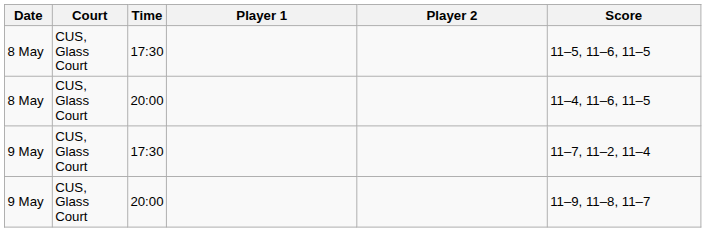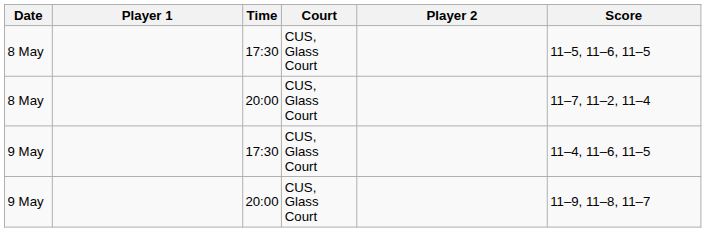columns swapped: Court <-> Player 1
8 May / 20:00 | Score: 11–4, 11–6, 11–5 -> 11–7, 11–2, 11–4
9 May / 17:30 | Score: 11–7, 11–2, 11–4 -> 11–4, 11–6, 11–5
